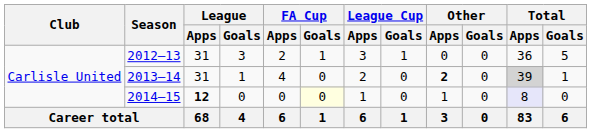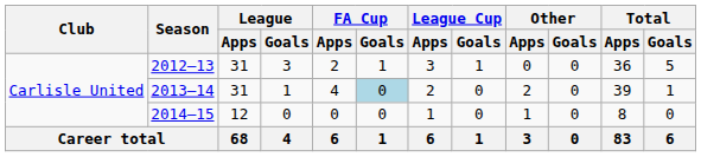2013–14 | FA Cup / Goals: no background -> lightblue background
2013–14 | Other / Apps: bold -> normal
2013–14 | Total / Apps: lightgrey background -> no background
2014–15 | League / Apps: bold -> normal
2014–15 | FA Cup / Goals: lightyellow background -> no background
2014–15 | Total / Apps: lavender background -> no background
